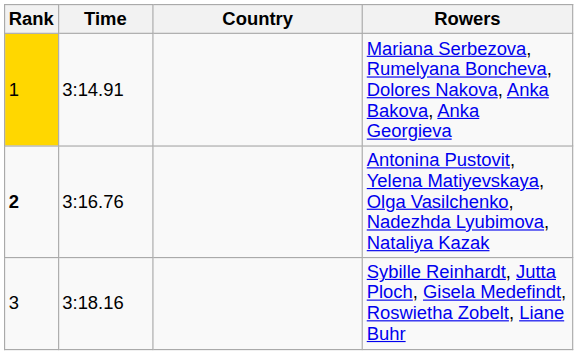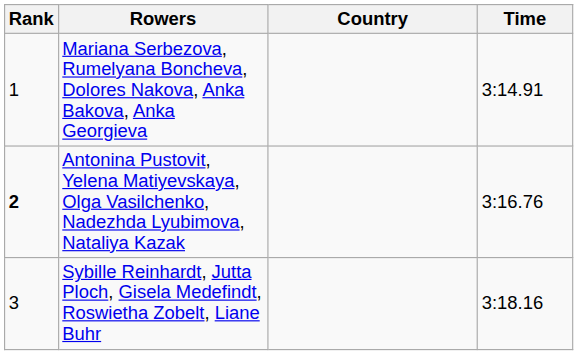columns swapped: Rowers <-> Time
row 2 | Rank: gold background -> no background
